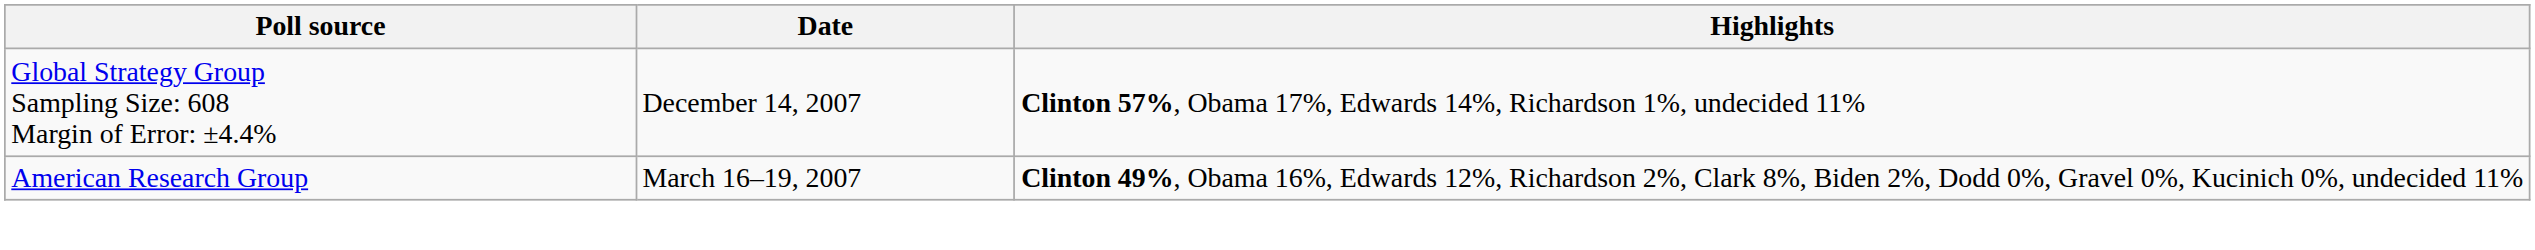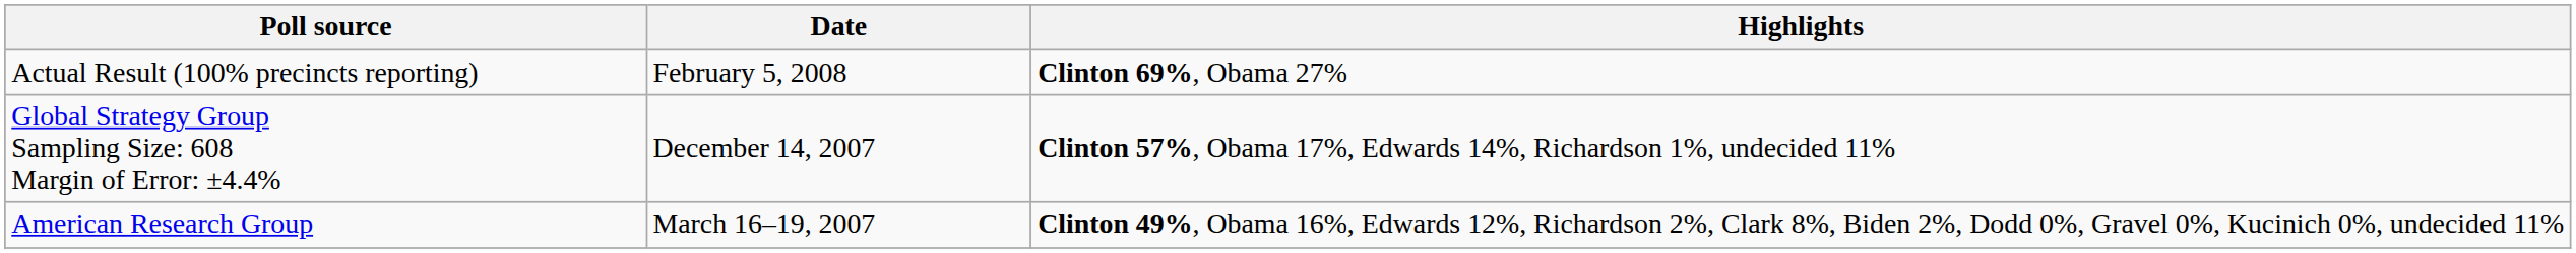+ row: Actual Result (100% precincts reporting) | February 5, 2008 | Clinton 69%, Obama 27%
